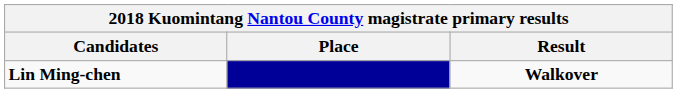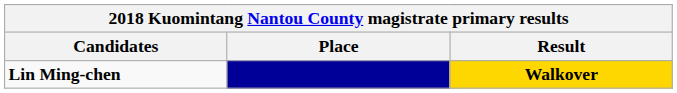Lin Ming-chen | Result: no background -> gold background
